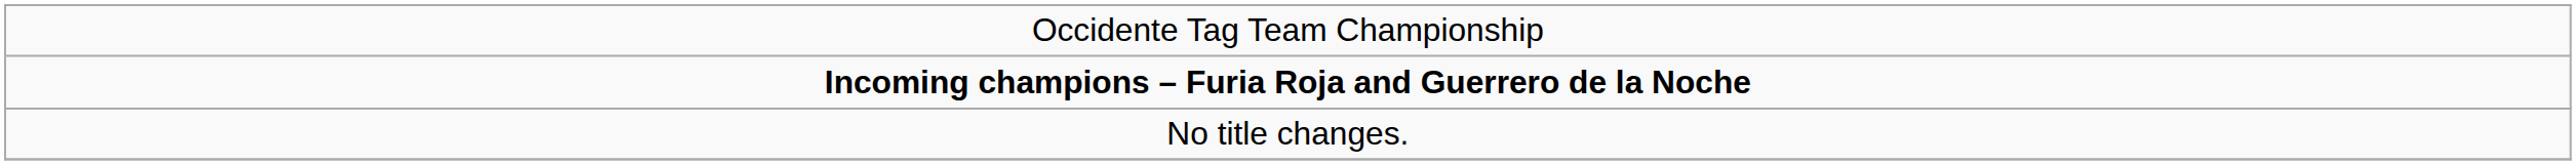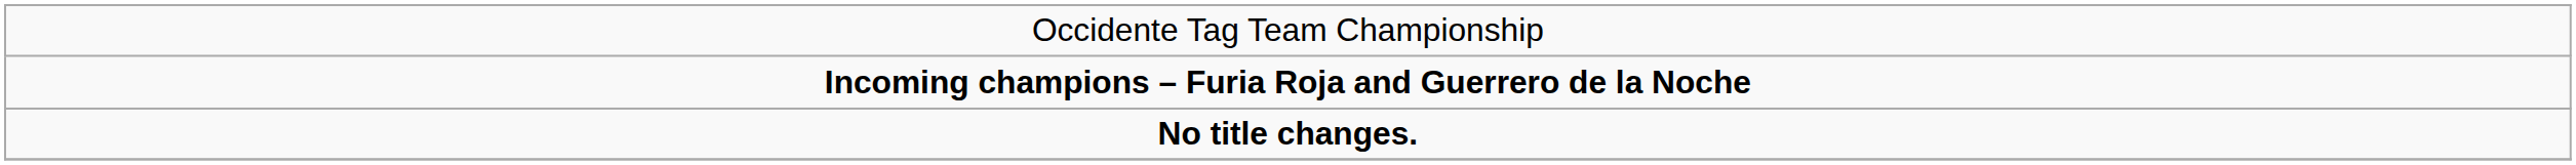No title changes. | column 1: normal -> bold
